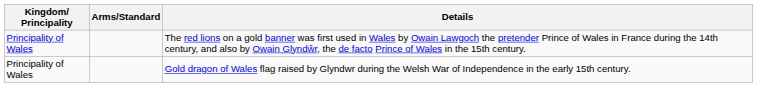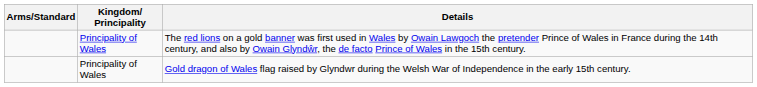columns swapped: Arms/Standard <-> Kingdom/ Principality
